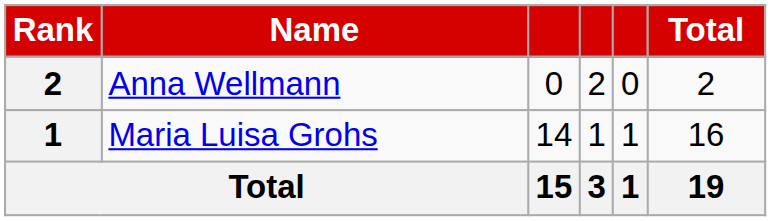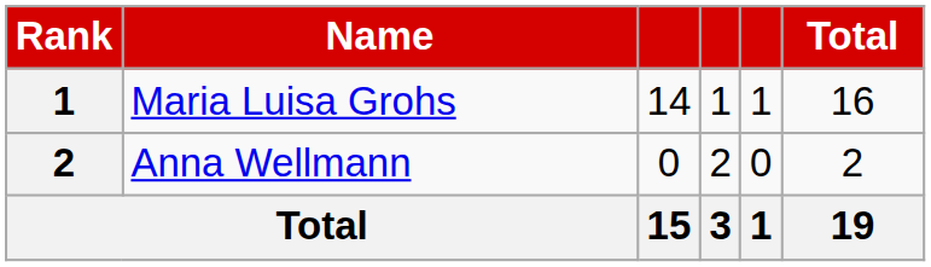rows swapped: Maria Luisa Grohs <-> Anna Wellmann
